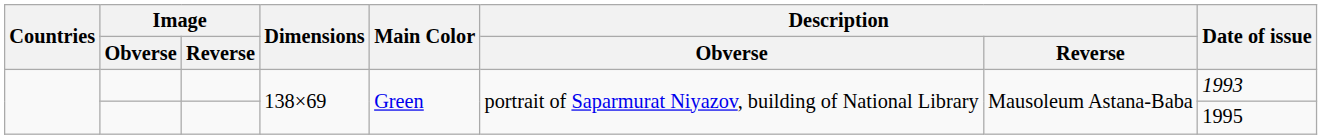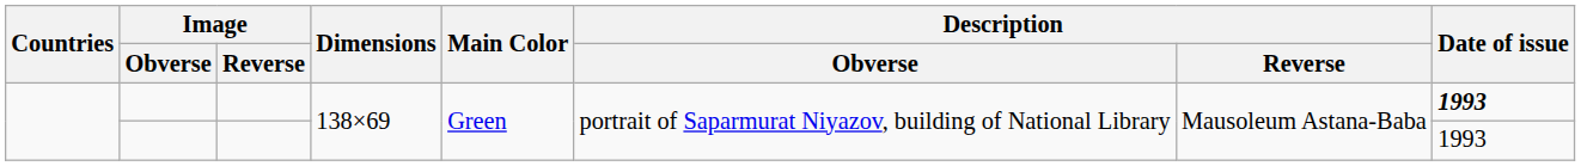row 3 | Date of issue: normal -> bold
row 4 | Date of issue: 1995 -> 1993
